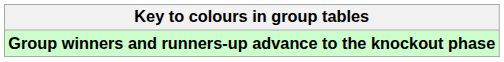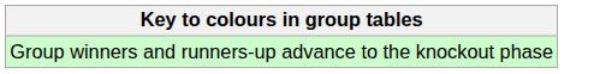row 2 | column 1: bold -> normal
